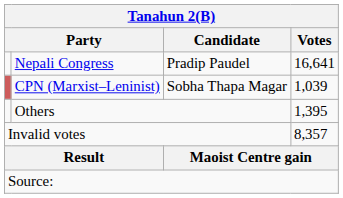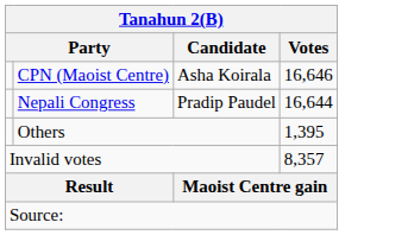+ row: CPN (Maoist Centre) | Asha Koirala | 16,646
Nepali Congress | Votes: 16,641 -> 16,644
- row: CPN (Marxist–Leninist) | Sobha Thapa Magar | 1,039
